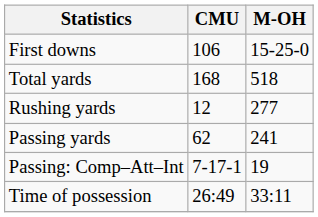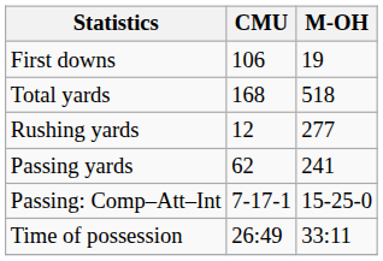First downs | M-OH: 15-25-0 -> 19
Passing: Comp–Att–Int | M-OH: 19 -> 15-25-0
